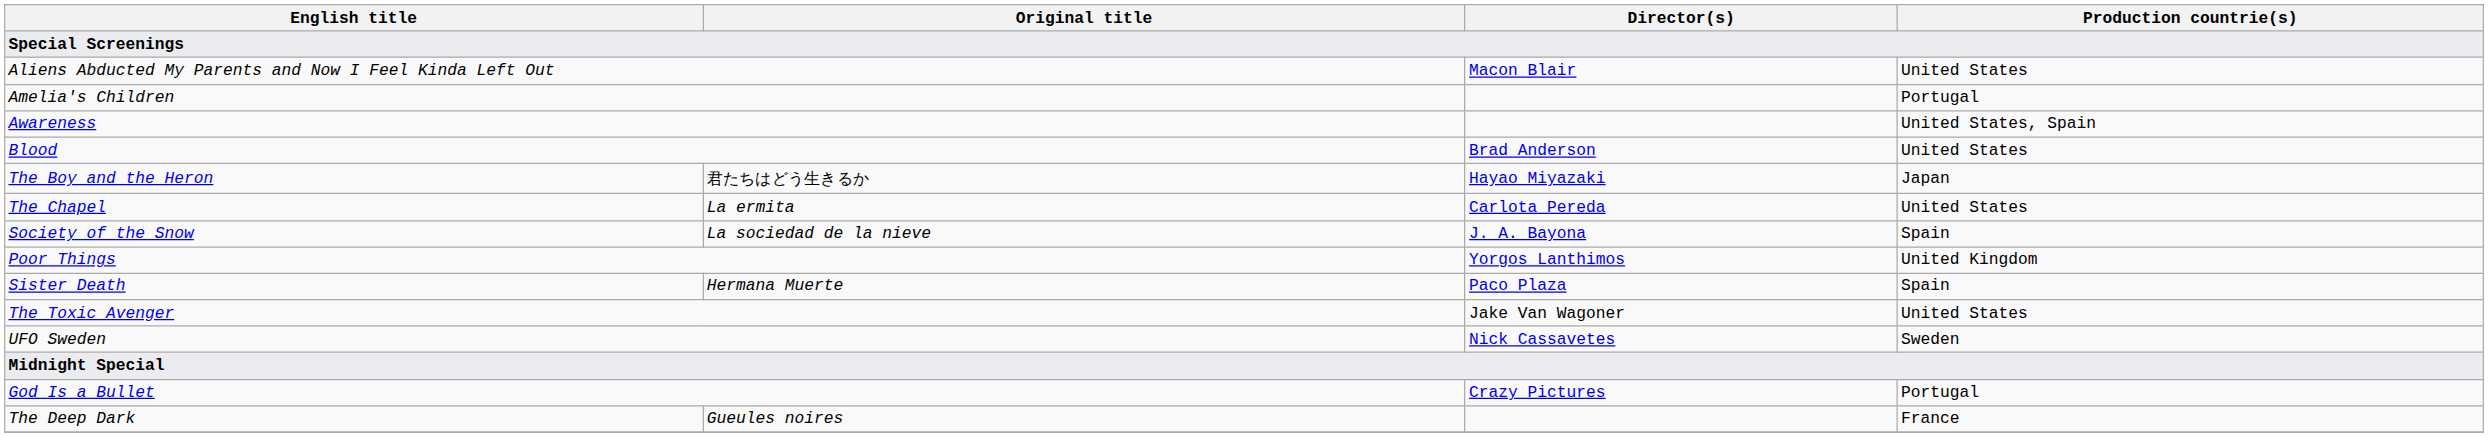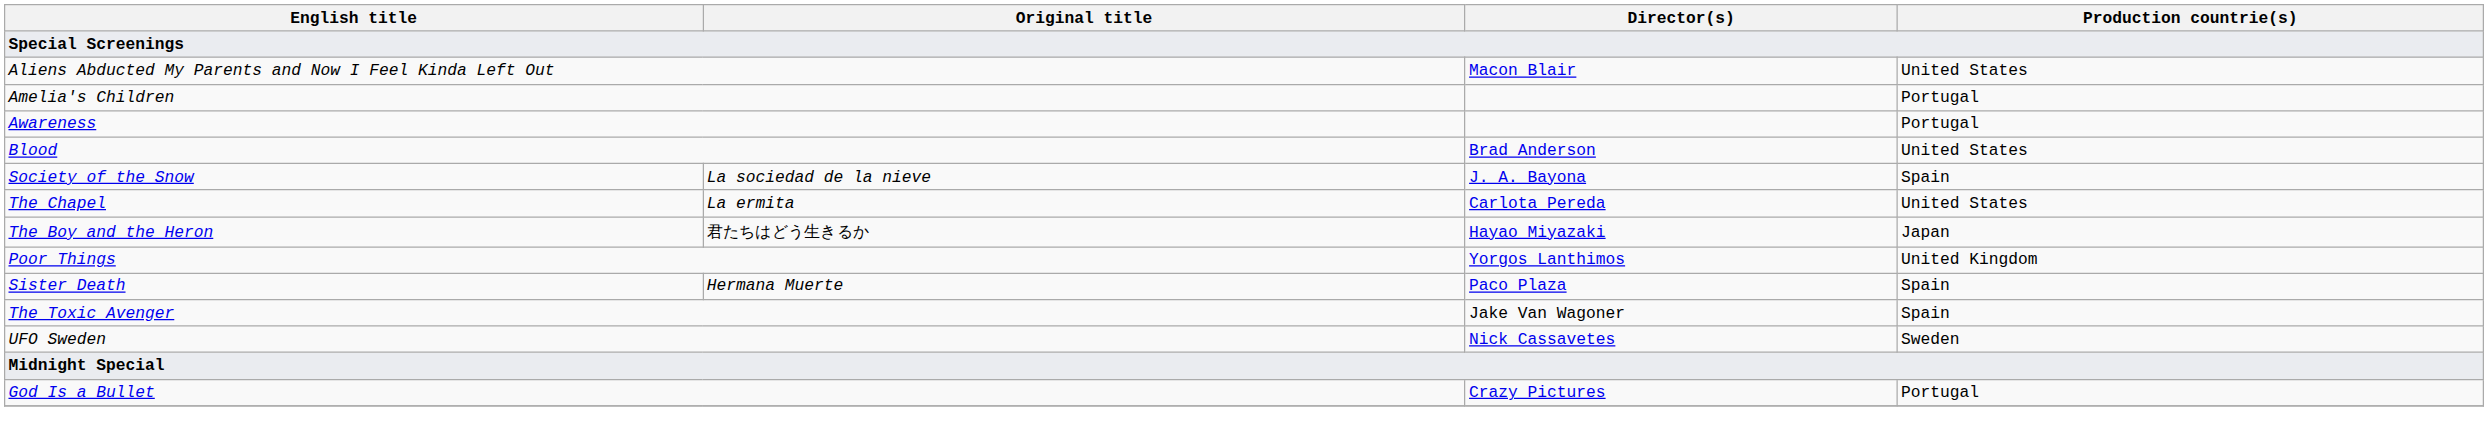Awareness | Production countrie(s): United States, Spain -> Portugal
rows swapped: The Boy and the Heron <-> Society of the Snow
The Toxic Avenger | Production countrie(s): United States -> Spain
- row: The Deep Dark | Gueules noires | France
